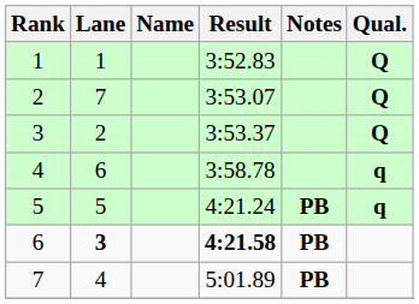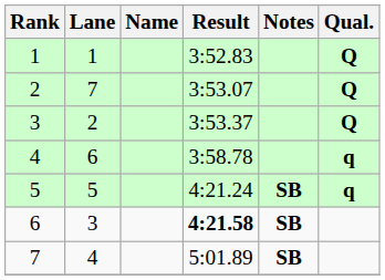row 6 | Notes: PB -> SB
row 7 | Lane: bold -> normal
row 7 | Notes: PB -> SB
row 8 | Notes: PB -> SB
